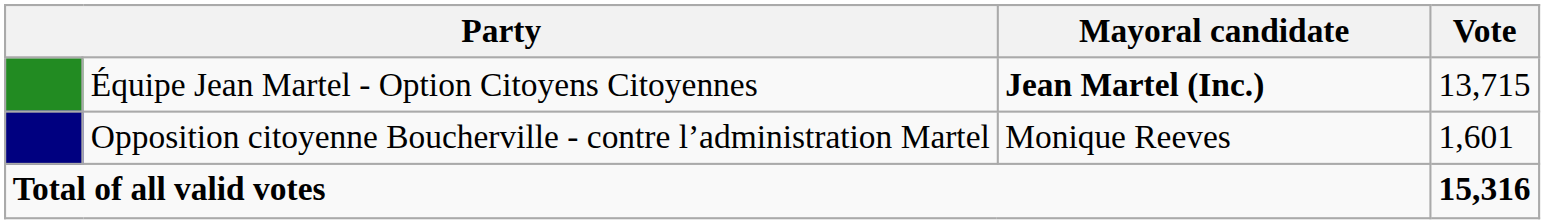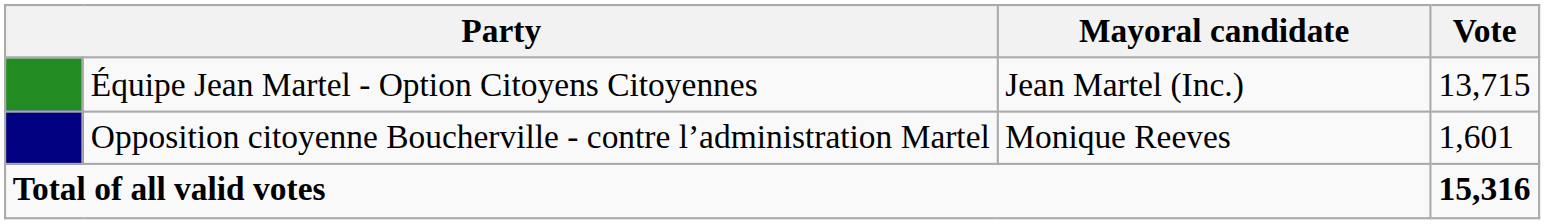Équipe Jean Martel - Option Citoyens Citoyennes | Mayoral candidate: bold -> normal
